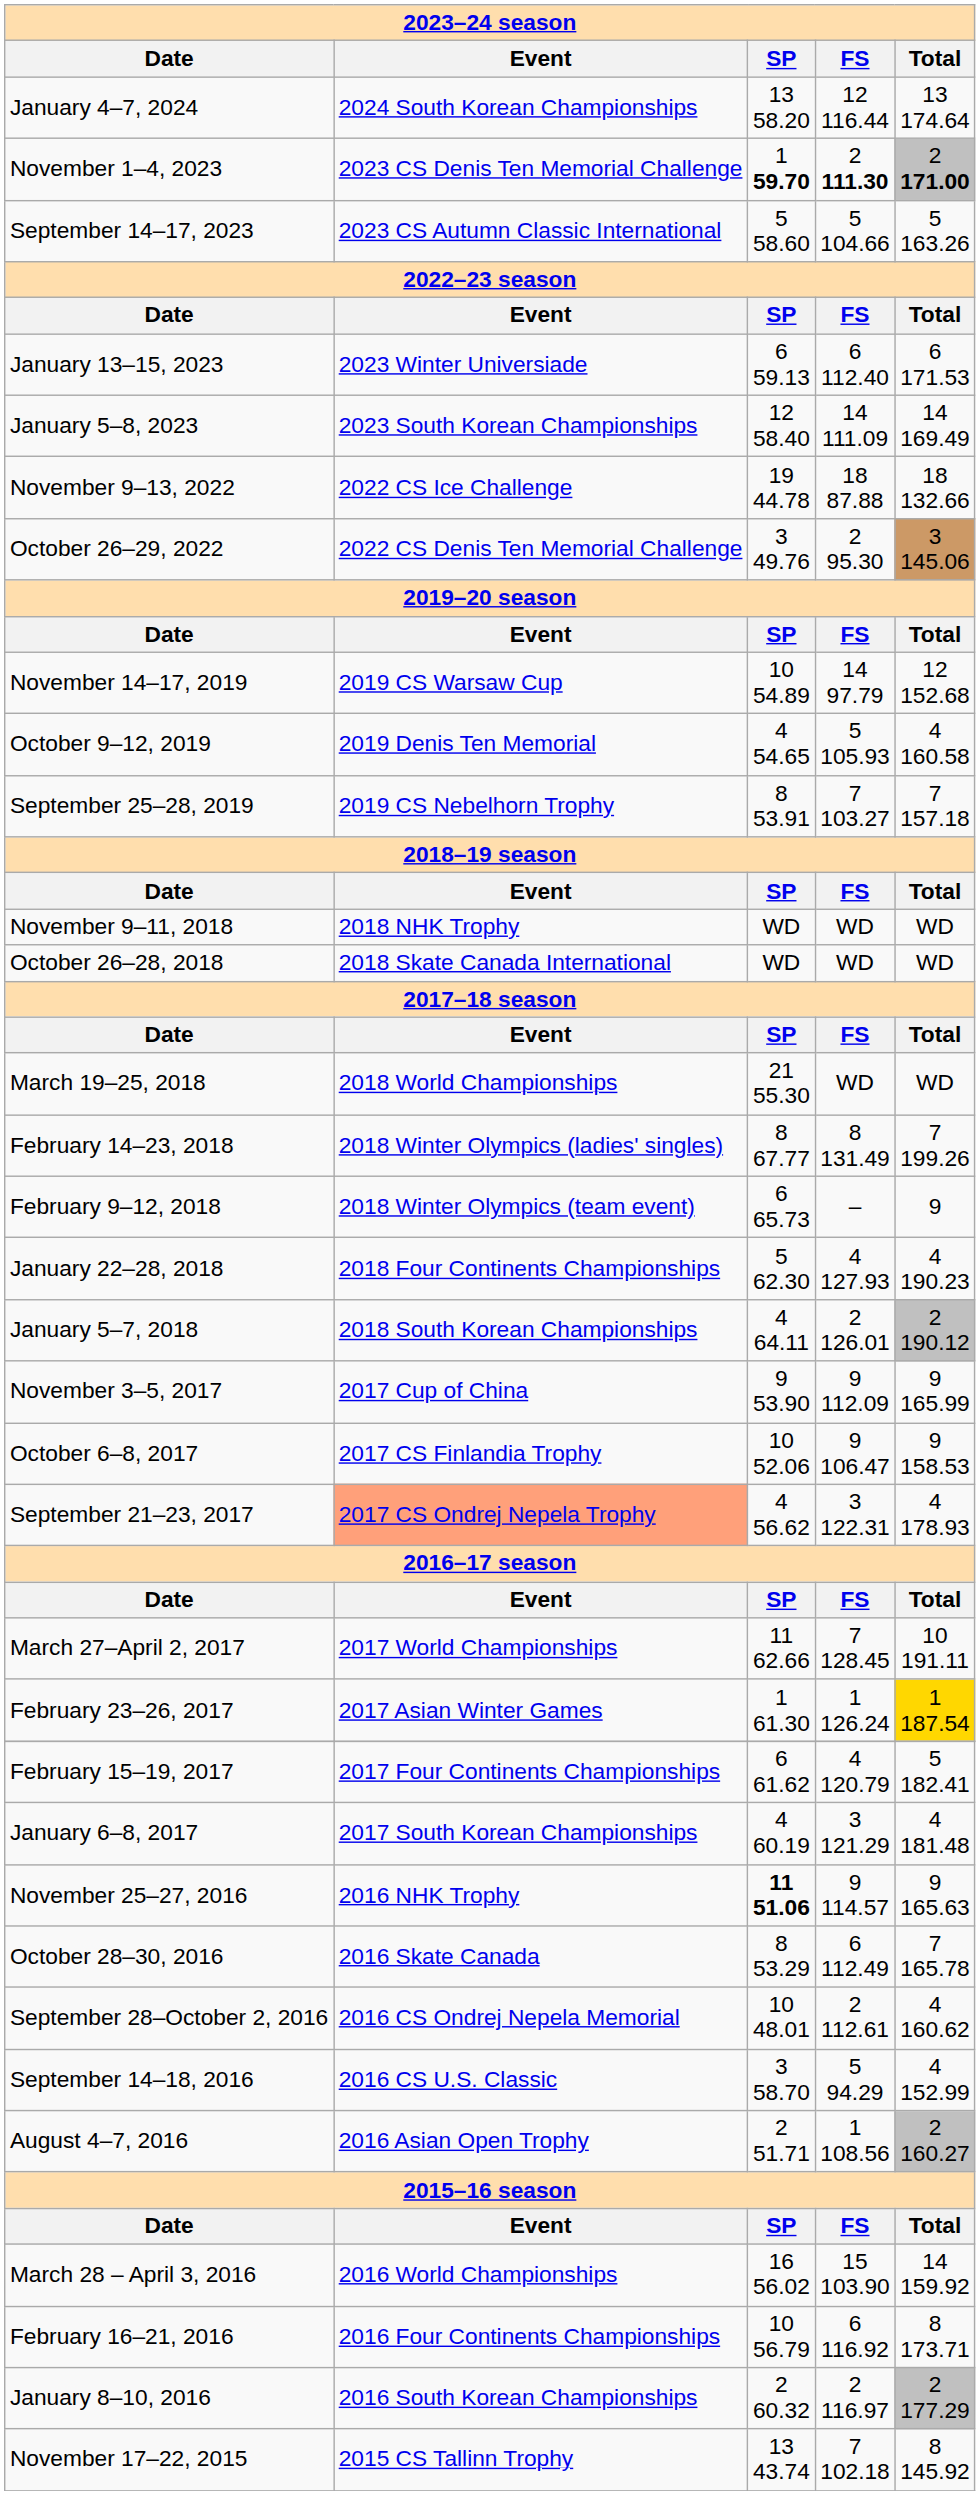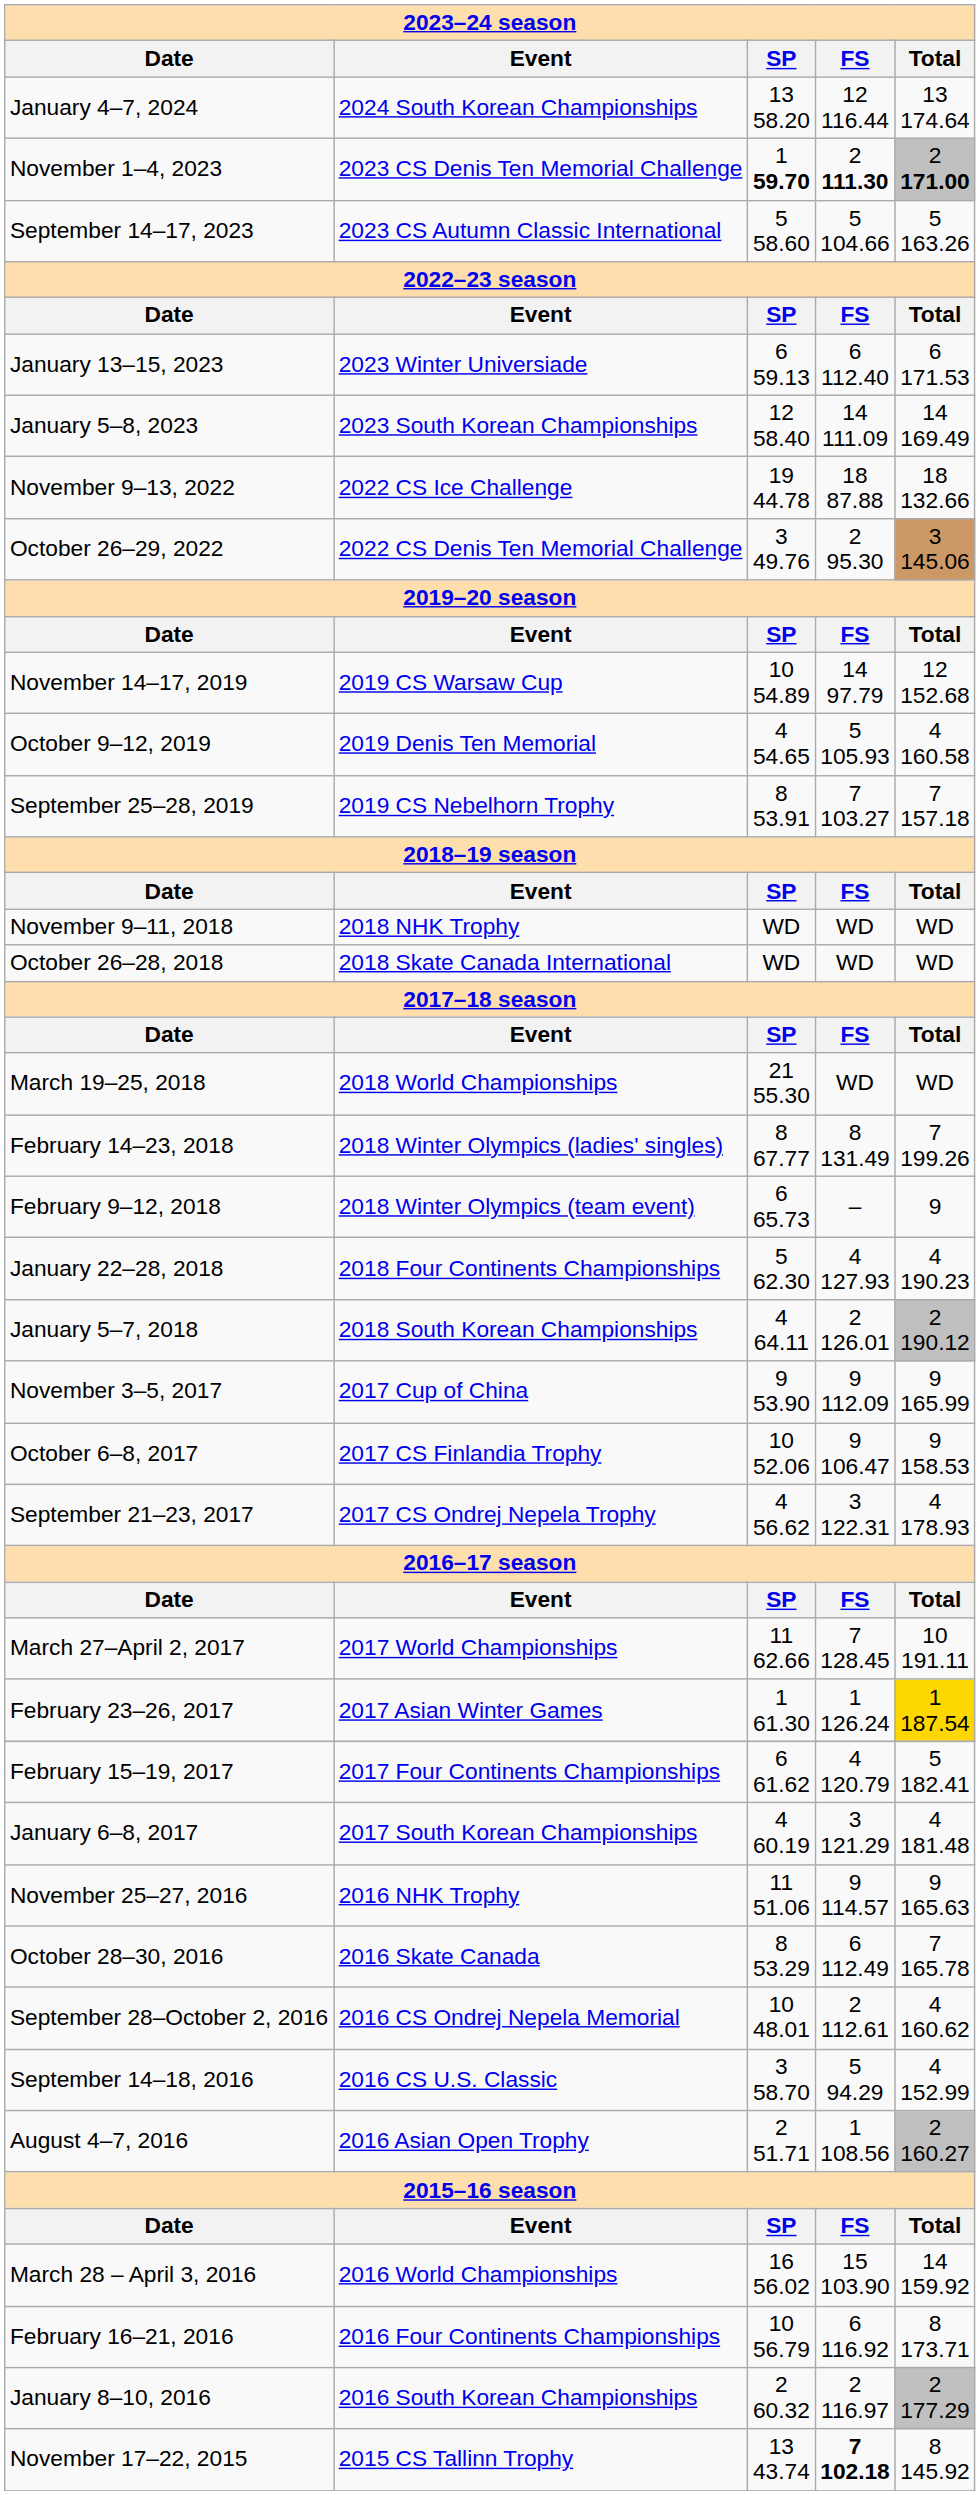September 21–23, 2017 | 2023–24 season / Event: lightsalmon background -> no background
November 25–27, 2016 | 2023–24 season / SP: bold -> normal
November 17–22, 2015 | 2023–24 season / FS: normal -> bold
